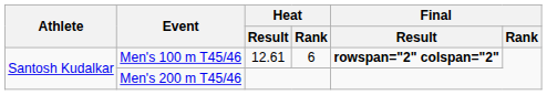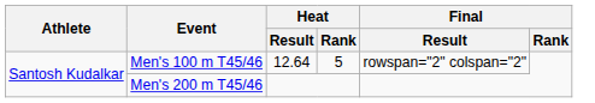Men's 100 m T45/46 | Heat / Result: 12.61 -> 12.64
Men's 100 m T45/46 | Heat / Rank: 6 -> 5
Men's 100 m T45/46 | Final / Result: bold -> normal
